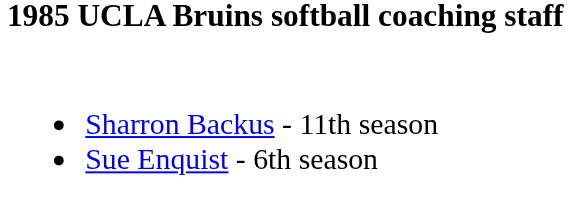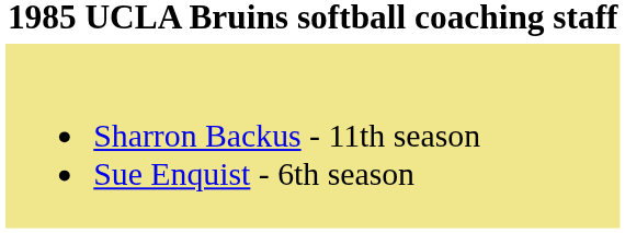Sharron Backus - 11th season Sue Enquist - 6th season | column 1: no background -> khaki background
